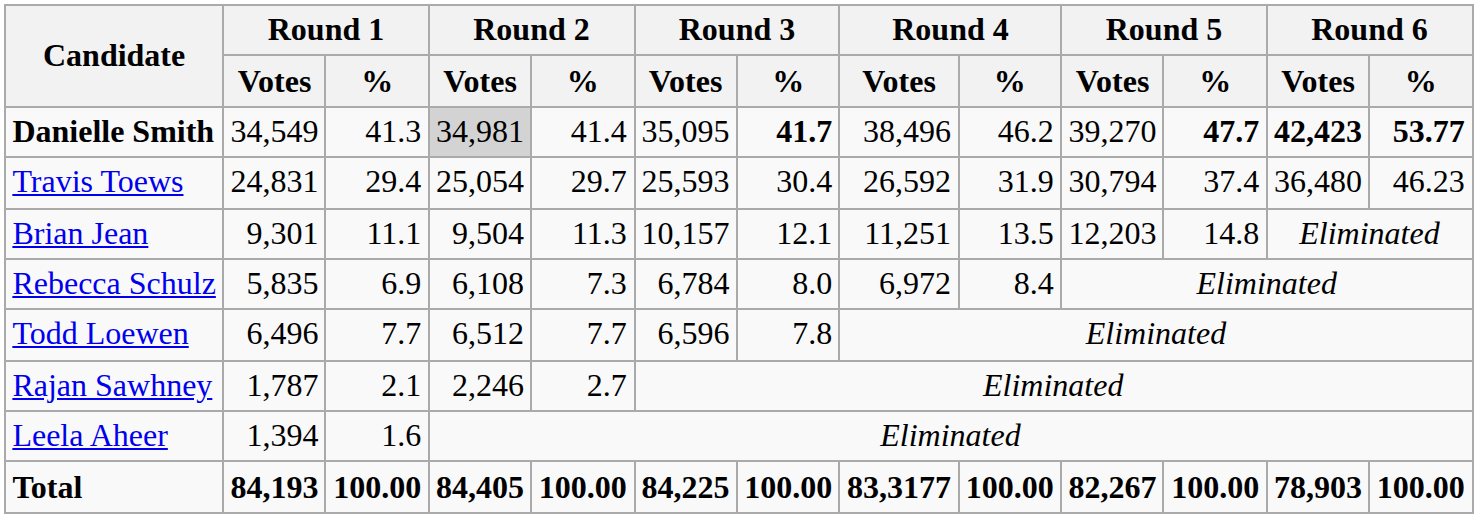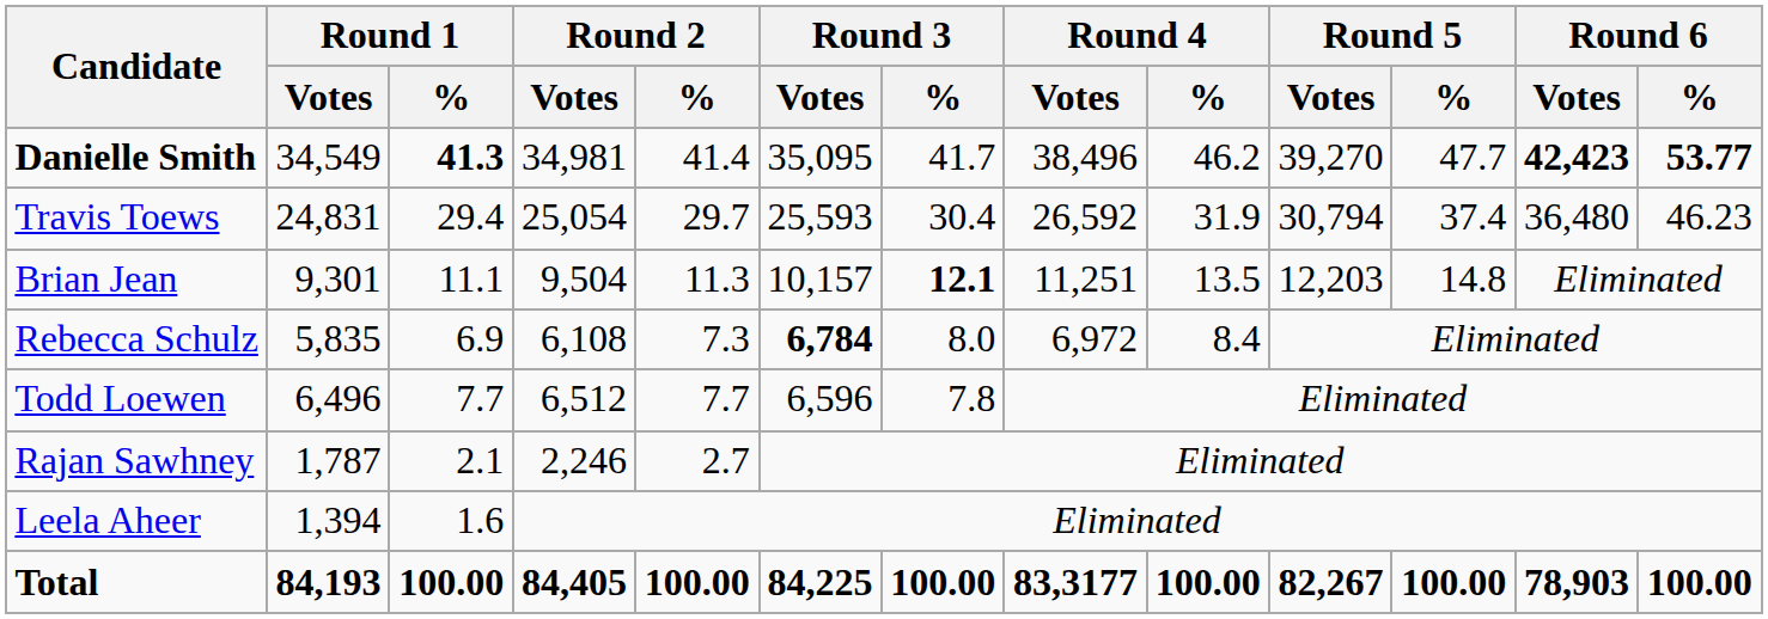Danielle Smith | Round 1 / %: normal -> bold
Danielle Smith | Round 2 / Votes: lightgrey background -> no background
Danielle Smith | Round 3 / %: bold -> normal
Danielle Smith | Round 5 / %: bold -> normal
Brian Jean | Round 3 / %: normal -> bold
Rebecca Schulz | Round 3 / Votes: normal -> bold
